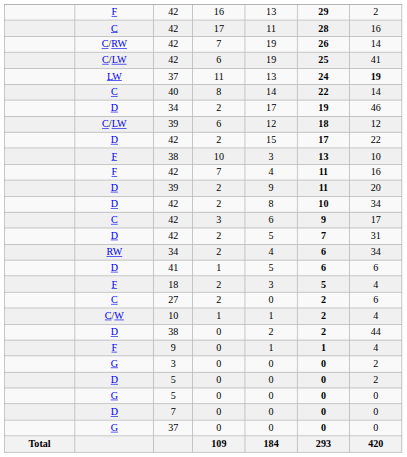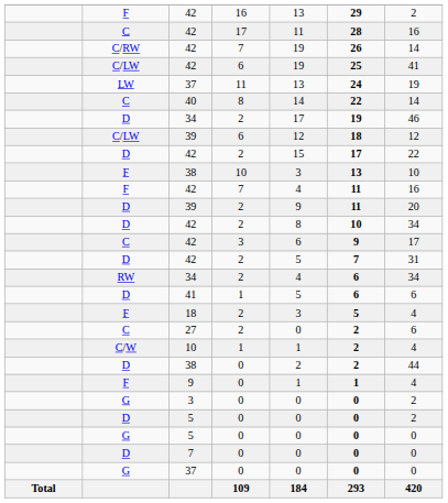LW / 37 | column 7: bold -> normal
